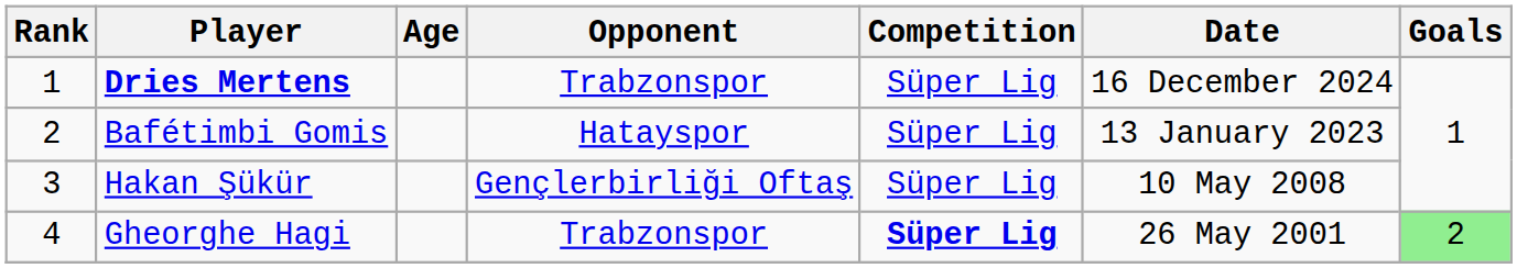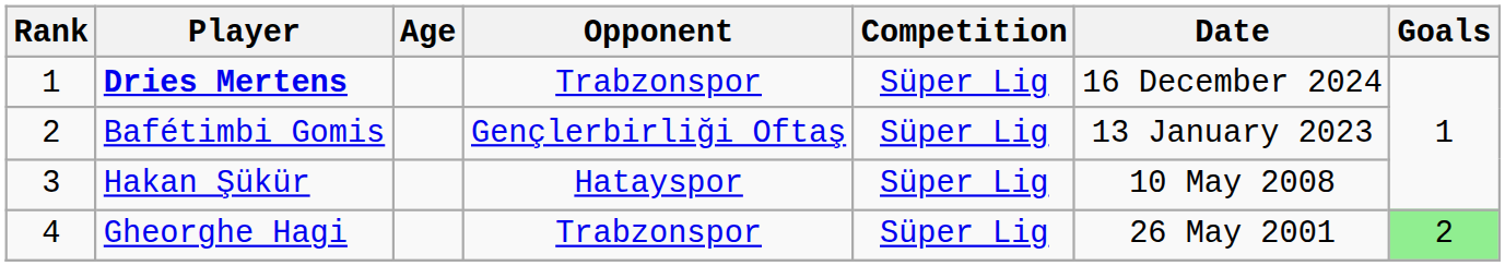Bafétimbi Gomis | Opponent: Hatayspor -> Gençlerbirliği Oftaş
Hakan Şükür | Opponent: Gençlerbirliği Oftaş -> Hatayspor
Gheorghe Hagi | Competition: bold -> normal
